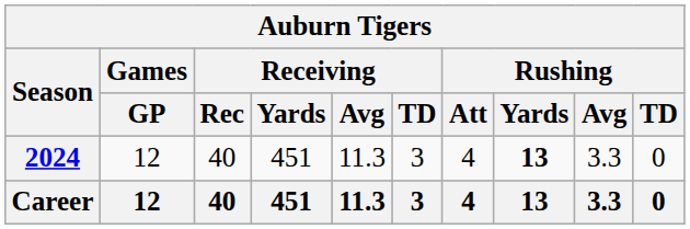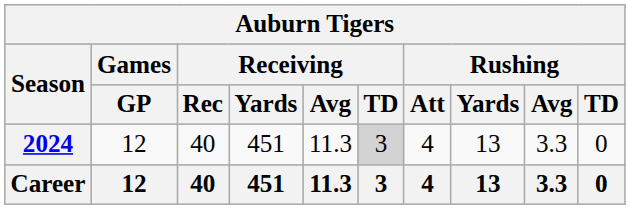2024 | Receiving / TD: no background -> lightgrey background
2024 | Rushing / Yards: bold -> normal
